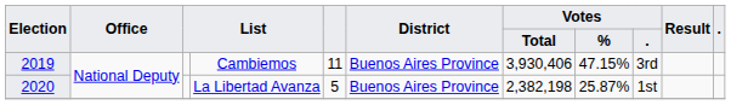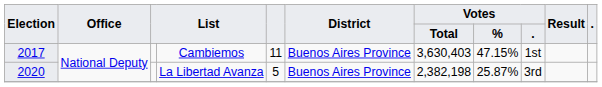Cambiemos | Election: 2019 -> 2017
Cambiemos | Votes / Total: 3,930,406 -> 3,630,403
Cambiemos | Votes / .: 3rd -> 1st
La Libertad Avanza | Votes / .: 1st -> 3rd
